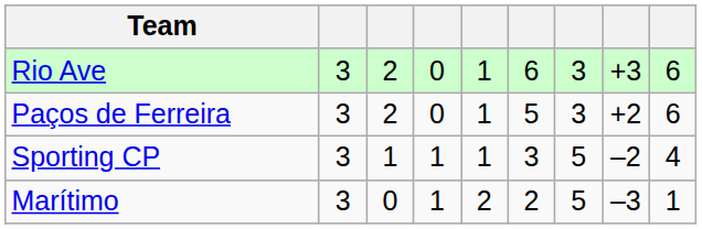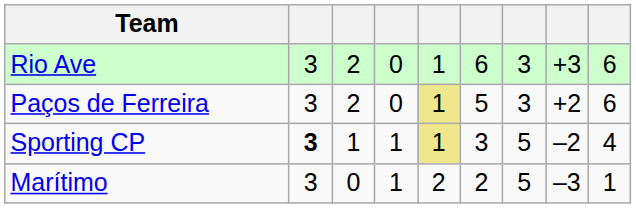Paços de Ferreira | column 5: no background -> khaki background
Sporting CP | column 2: normal -> bold
Sporting CP | column 5: no background -> khaki background
